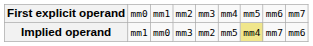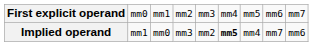Implied operand | column 6: normal -> bold
Implied operand | column 7: khaki background -> no background
